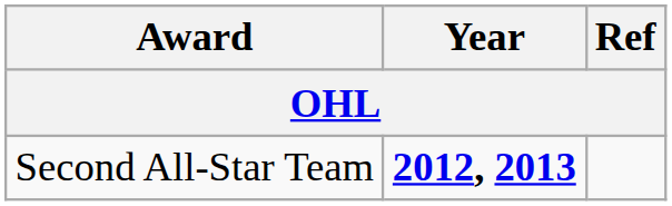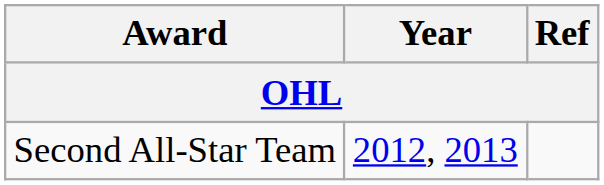row 3 | Year: bold -> normal
